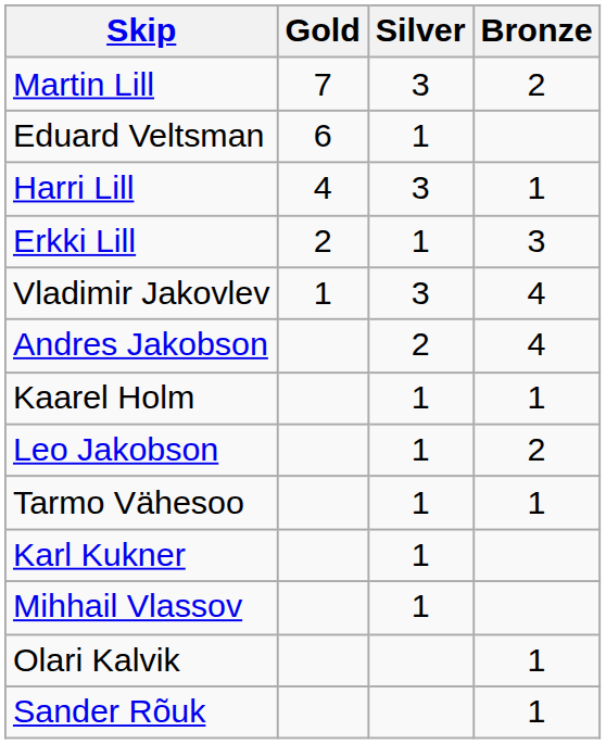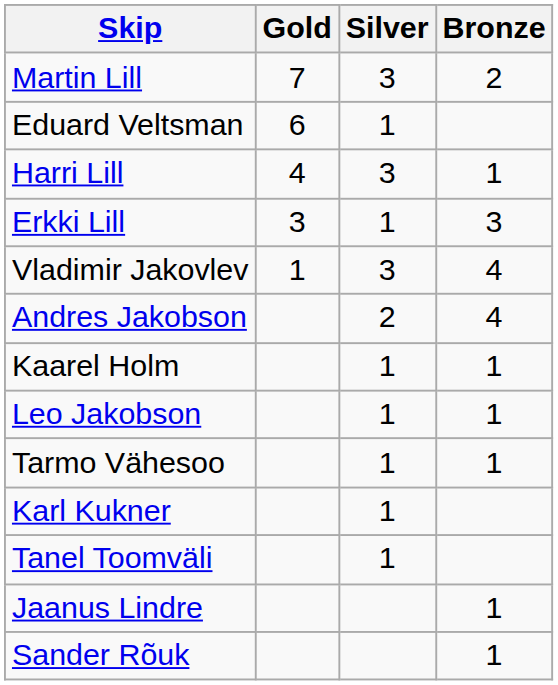Erkki Lill | Gold: 2 -> 3
Leo Jakobson | Bronze: 2 -> 1
+ row: Tanel Toomväli | 1
- row: Mihhail Vlassov | 1
- row: Olari Kalvik | 1
+ row: Jaanus Lindre | 1
